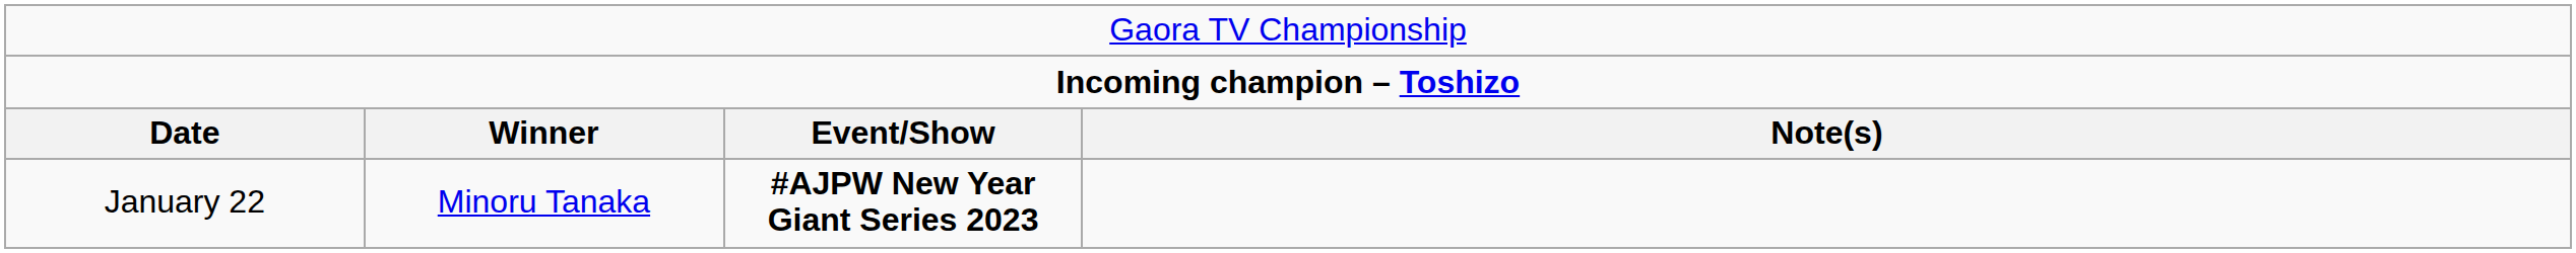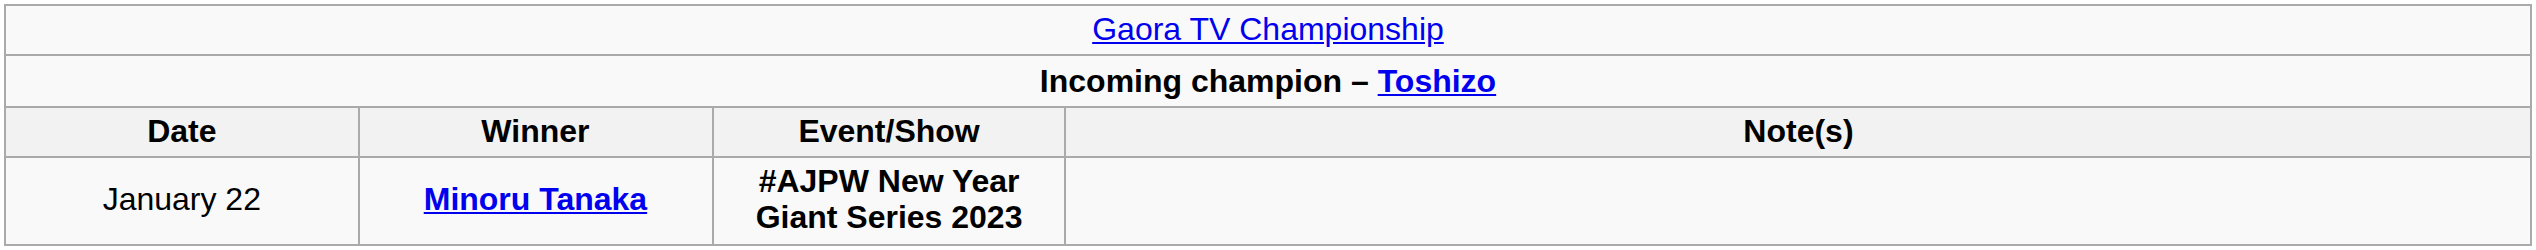January 22 | column 2: normal -> bold
